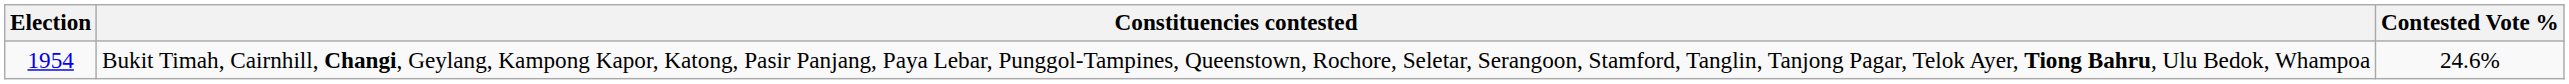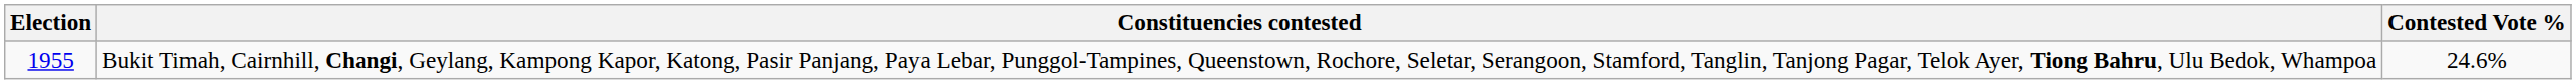row 2 | Election: 1954 -> 1955
